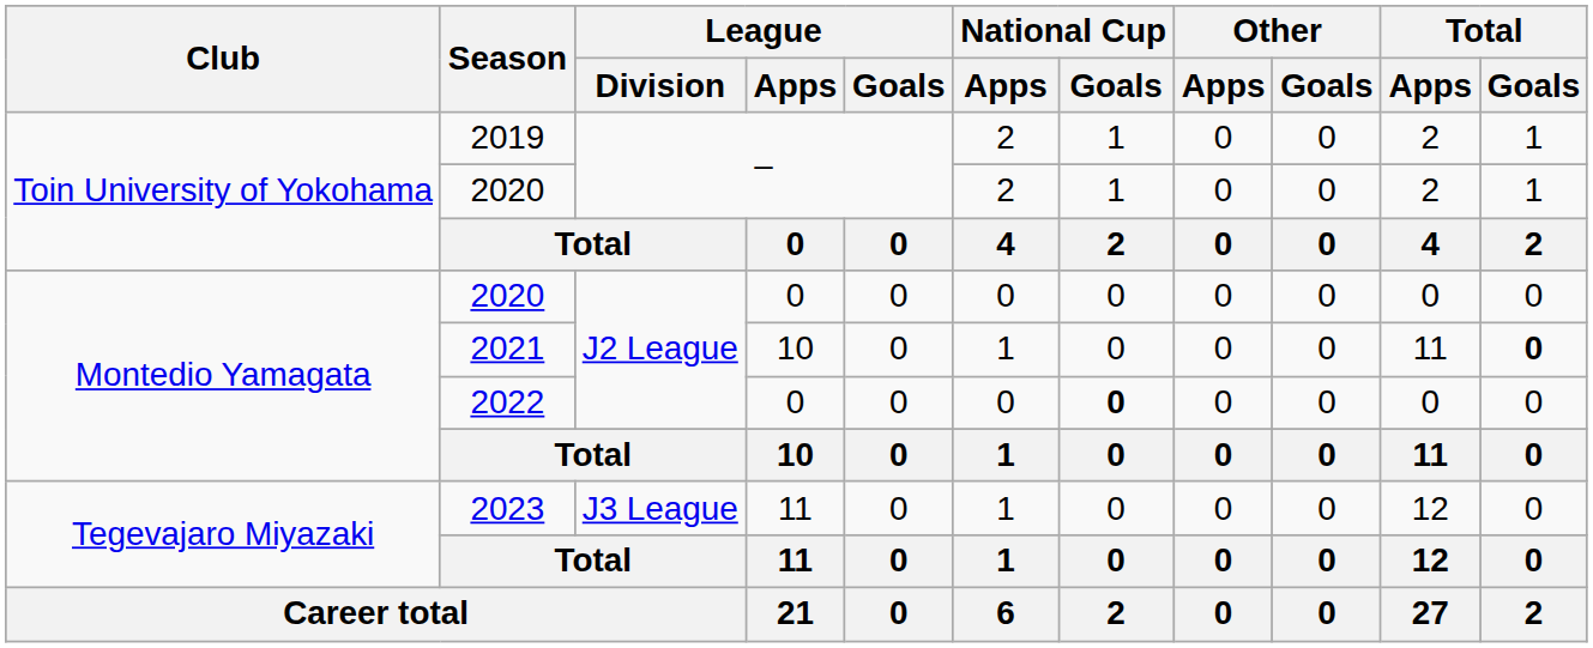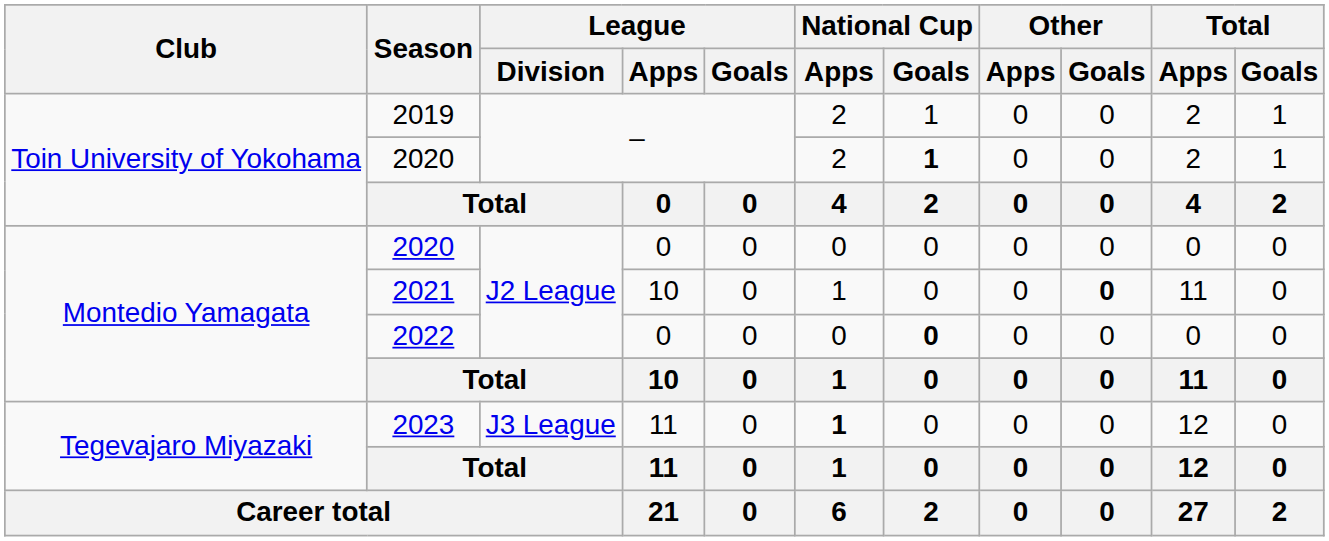2020 / – | National Cup / Goals: normal -> bold
2021 | Other / Goals: normal -> bold
2021 | Total / Goals: bold -> normal
2023 | National Cup / Apps: normal -> bold
